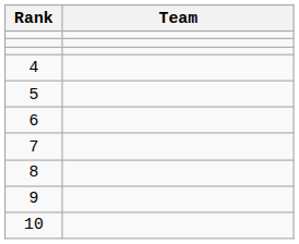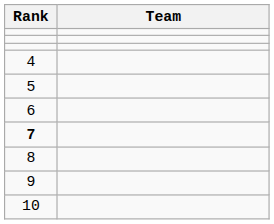row 8 | Rank: normal -> bold
